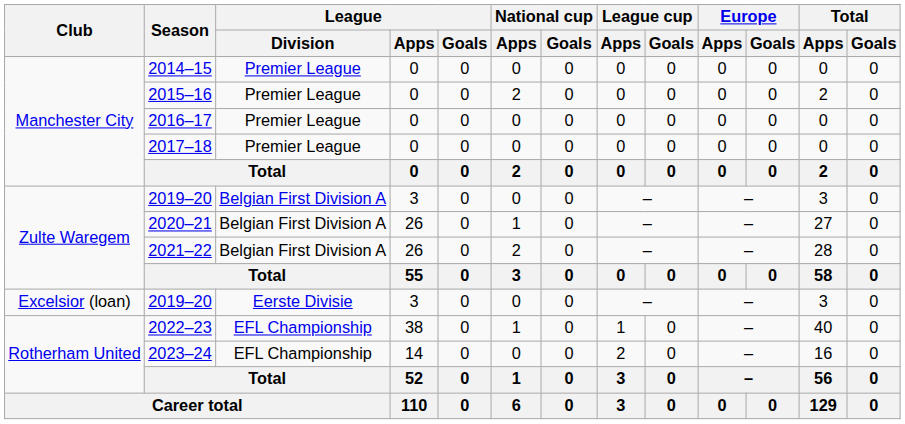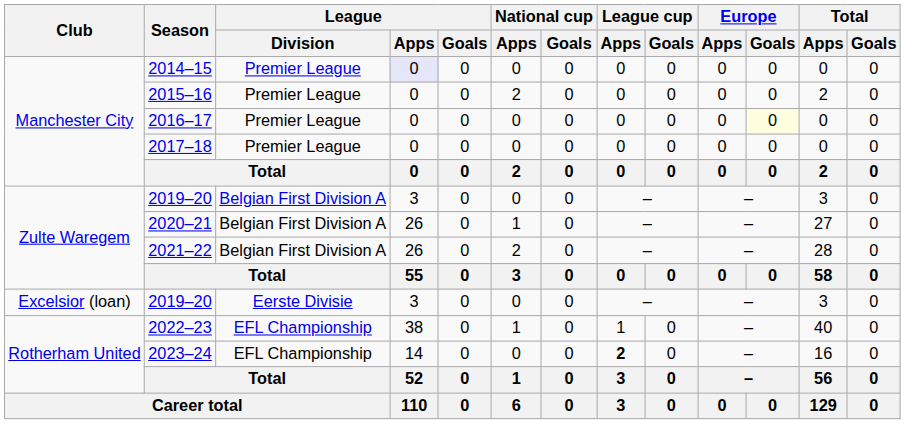2014–15 | League / Apps: no background -> lavender background
2016–17 | Europe / Goals: no background -> lightyellow background
2023–24 | League cup / Apps: normal -> bold
